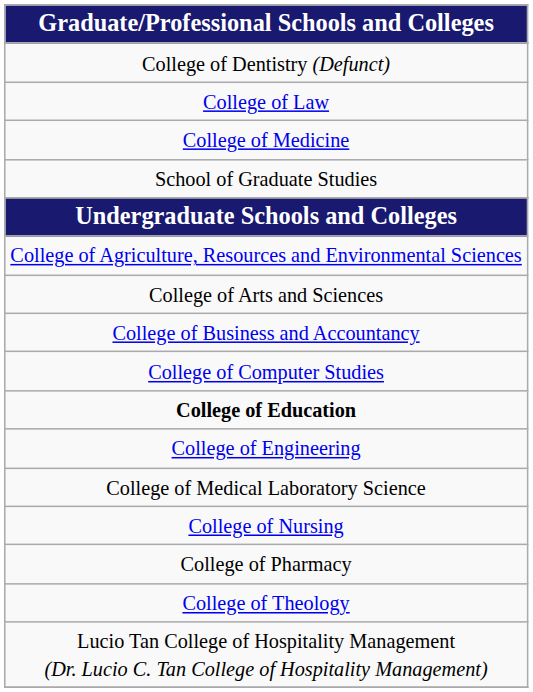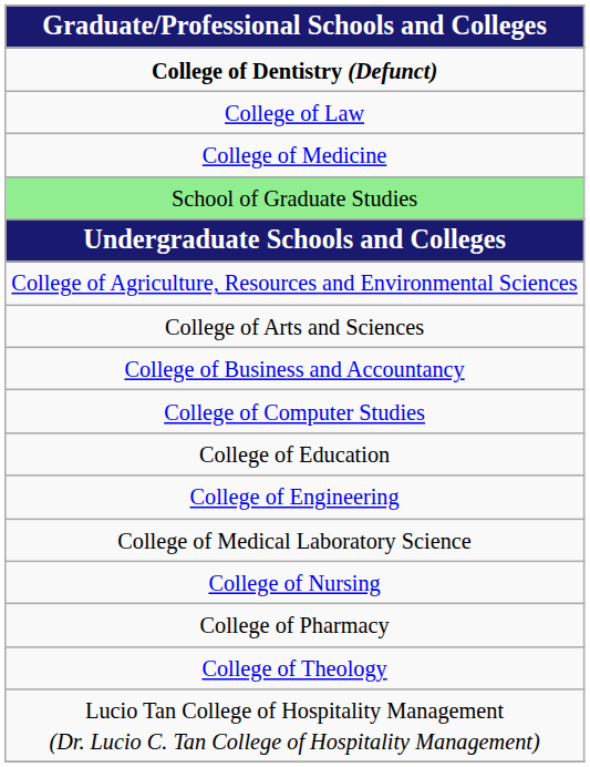row 2 | column 1: normal -> bold
row 5 | column 1: no background -> lightgreen background
row 11 | column 1: bold -> normal
